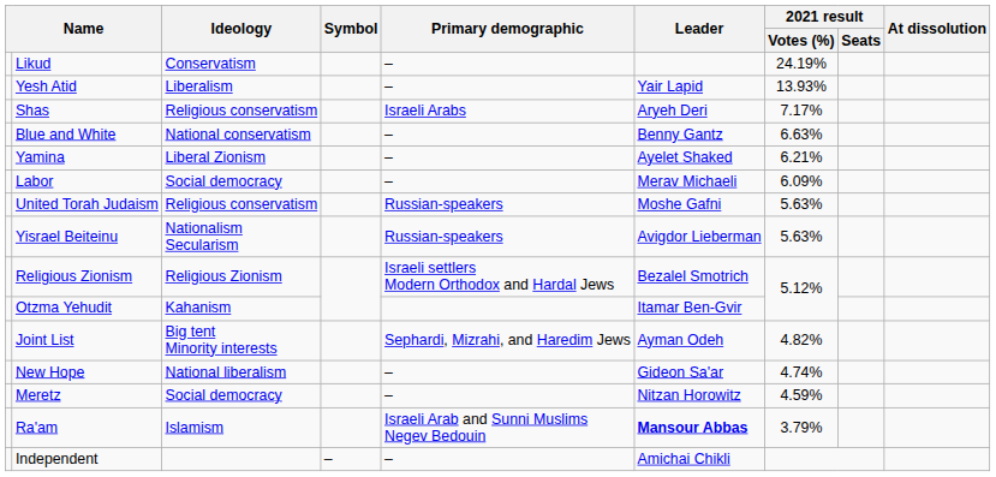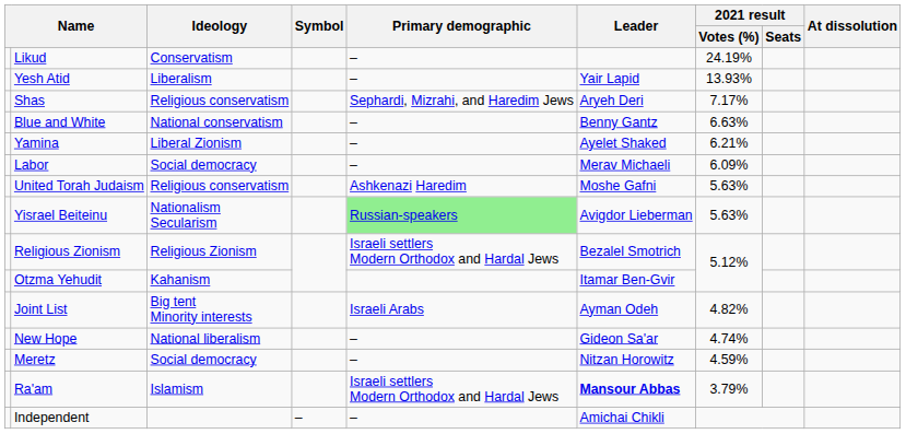Shas | Primary demographic: Israeli Arabs -> Sephardi, Mizrahi, and Haredim Jews
United Torah Judaism | Primary demographic: Russian-speakers -> Ashkenazi Haredim
Yisrael Beiteinu | Primary demographic: no background -> lightgreen background
Joint List | Primary demographic: Sephardi, Mizrahi, and Haredim Jews -> Israeli Arabs
Ra'am | Primary demographic: Israeli Arab and Sunni Muslims Negev Bedouin -> Israeli settlers Modern Orthodox and Hardal Jews
